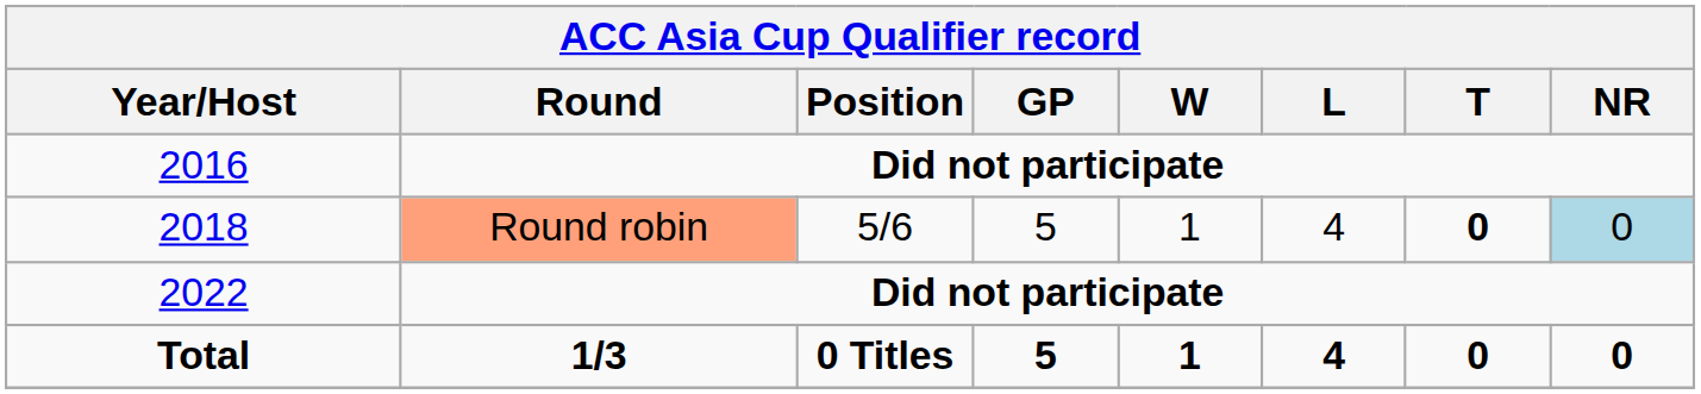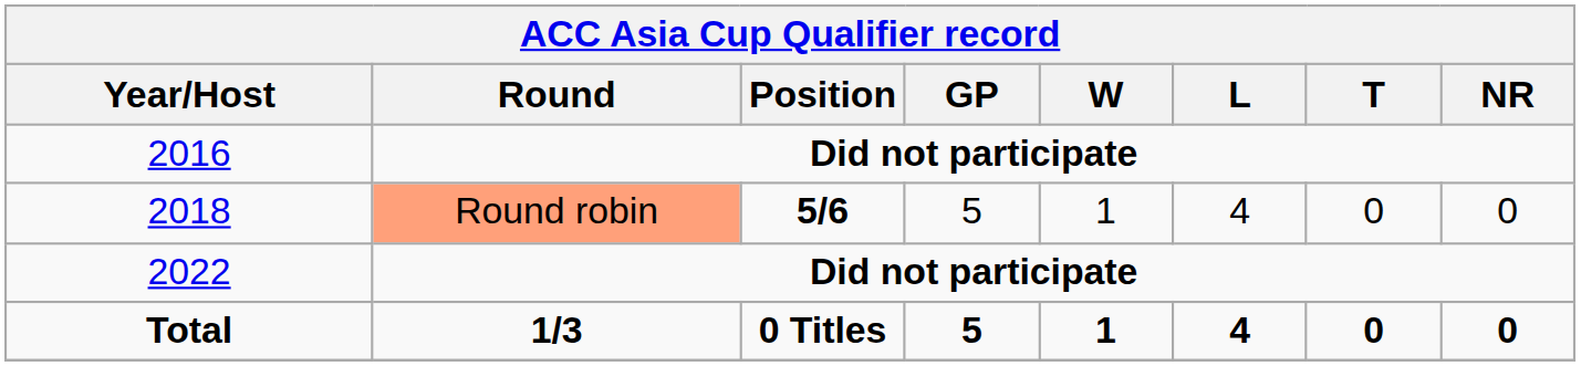2018 | Position: normal -> bold
2018 | T: bold -> normal
2018 | NR: lightblue background -> no background
